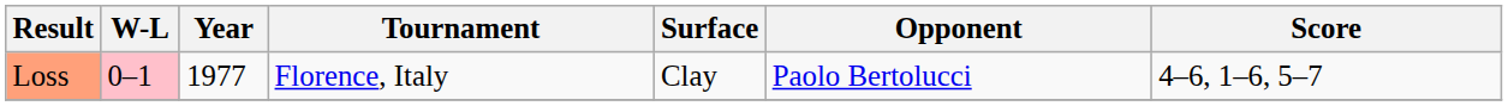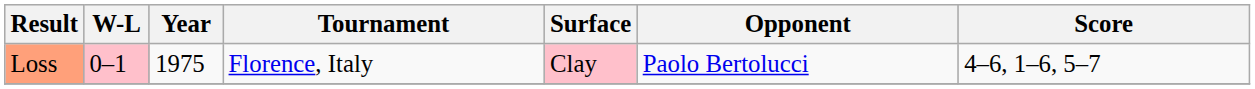Loss | Year: 1977 -> 1975
Loss | Surface: no background -> pink background
